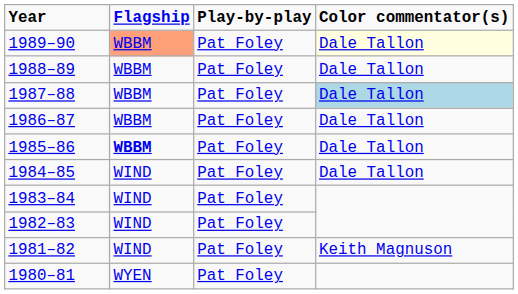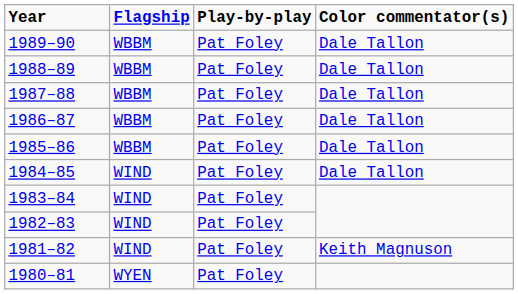1989–90 | Flagship: lightsalmon background -> no background
1989–90 | Color commentator(s): lightyellow background -> no background
1987–88 | Color commentator(s): lightblue background -> no background
1985–86 | Flagship: bold -> normal
